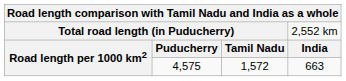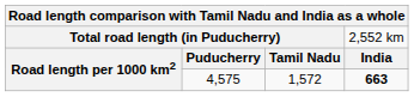Road length per 1000 km2 / 4,575 | column 4: normal -> bold
